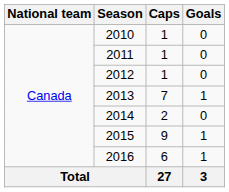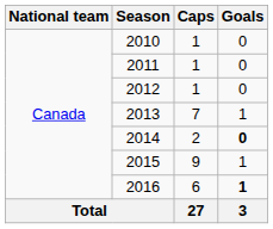2014 | Goals: normal -> bold
2016 | Goals: normal -> bold
